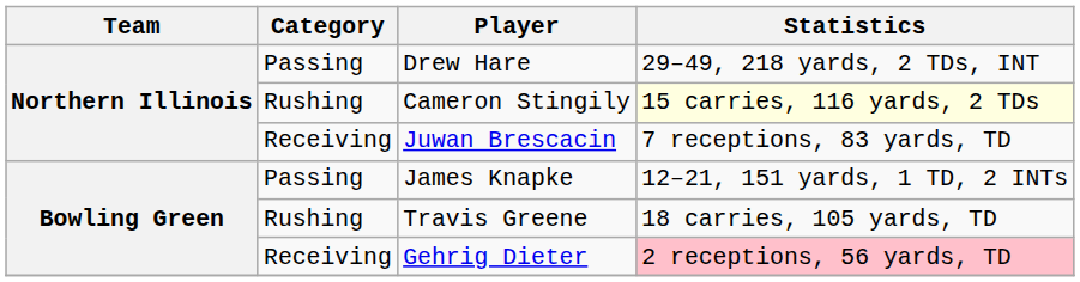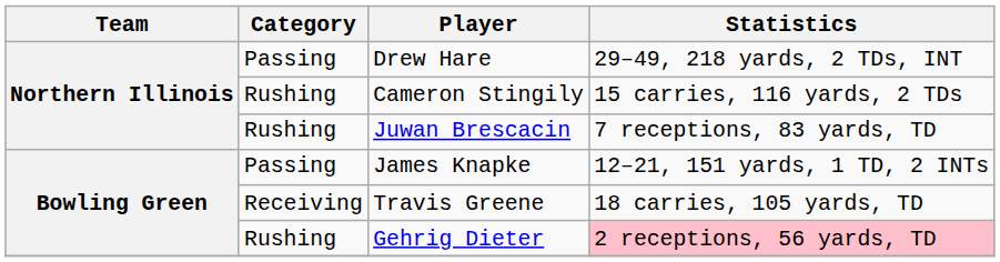Cameron Stingily | Statistics: lightyellow background -> no background
Juwan Brescacin | Category: Receiving -> Rushing
Travis Greene | Category: Rushing -> Receiving
Gehrig Dieter | Category: Receiving -> Rushing
